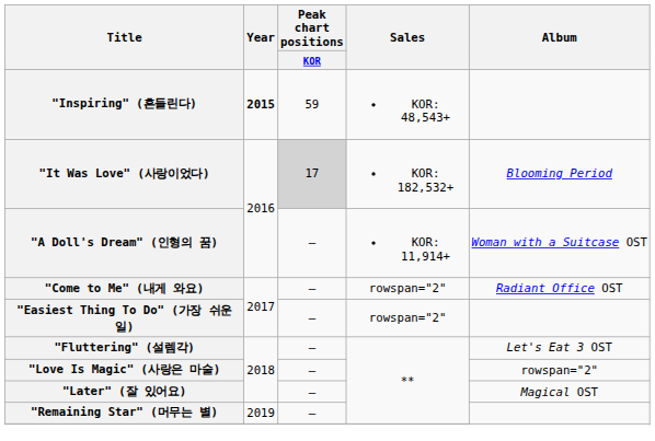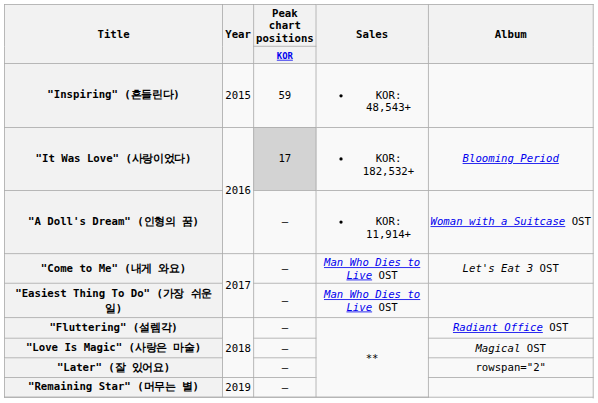"Inspiring" (흔들린다) | Year: bold -> normal
"Come to Me" (내게 와요) | Sales: rowspan="2" -> Man Who Dies to Live OST
"Come to Me" (내게 와요) | Album: Radiant Office OST -> Let's Eat 3 OST
"Easiest Thing To Do" (가장 쉬운 일) | Sales: rowspan="2" -> Man Who Dies to Live OST
"Fluttering" (설렘각) | Album: Let's Eat 3 OST -> Radiant Office OST
"Love Is Magic" (사랑은 마술) | Album: rowspan="2" -> Magical OST
"Later" (잘 있어요) | Album: Magical OST -> rowspan="2"
